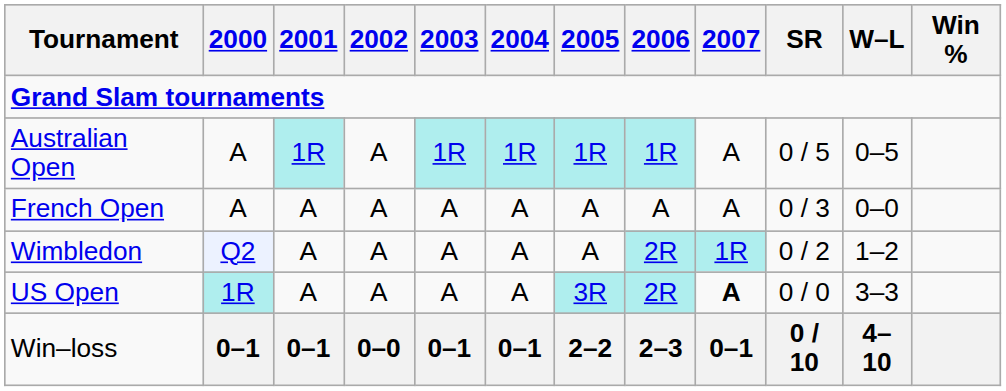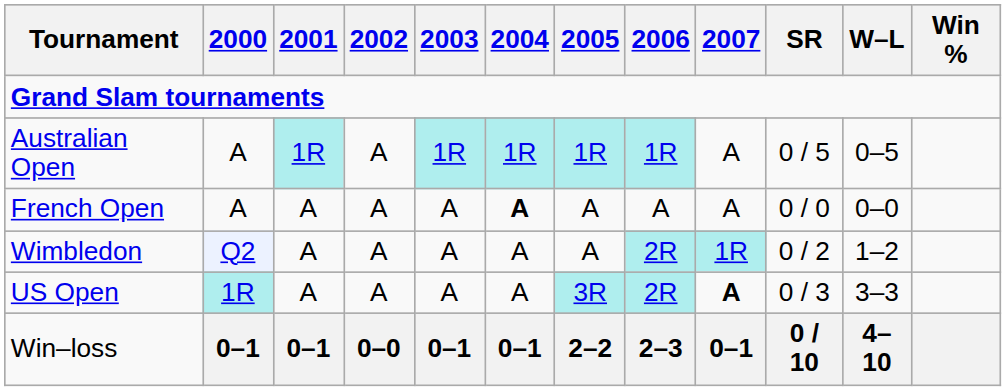French Open | 2004: normal -> bold
French Open | SR: 0 / 3 -> 0 / 0
US Open | SR: 0 / 0 -> 0 / 3
